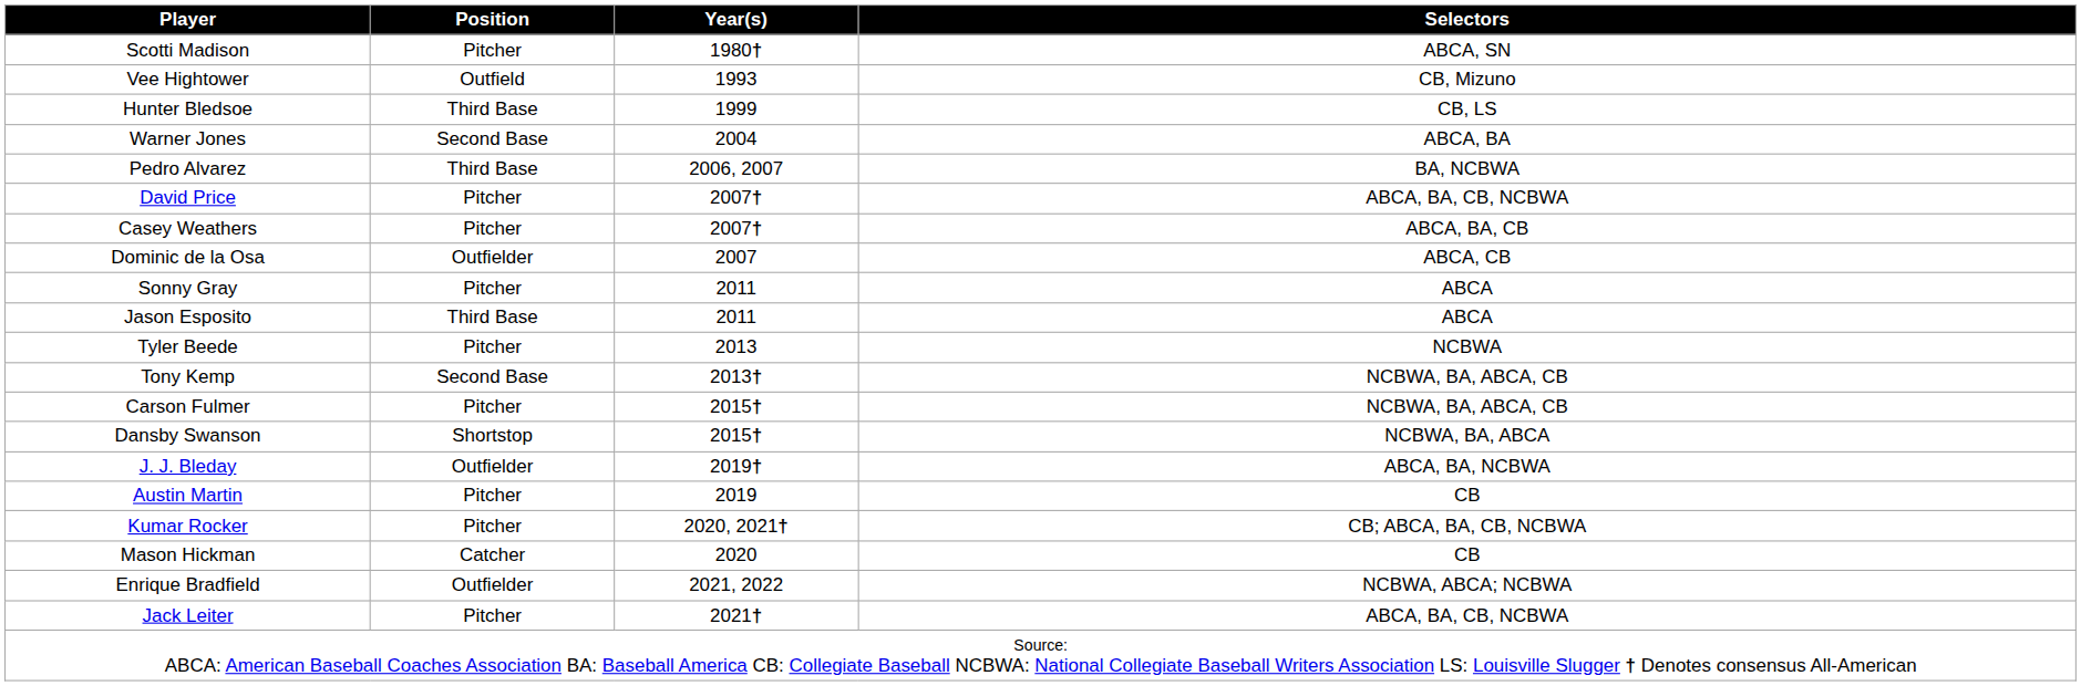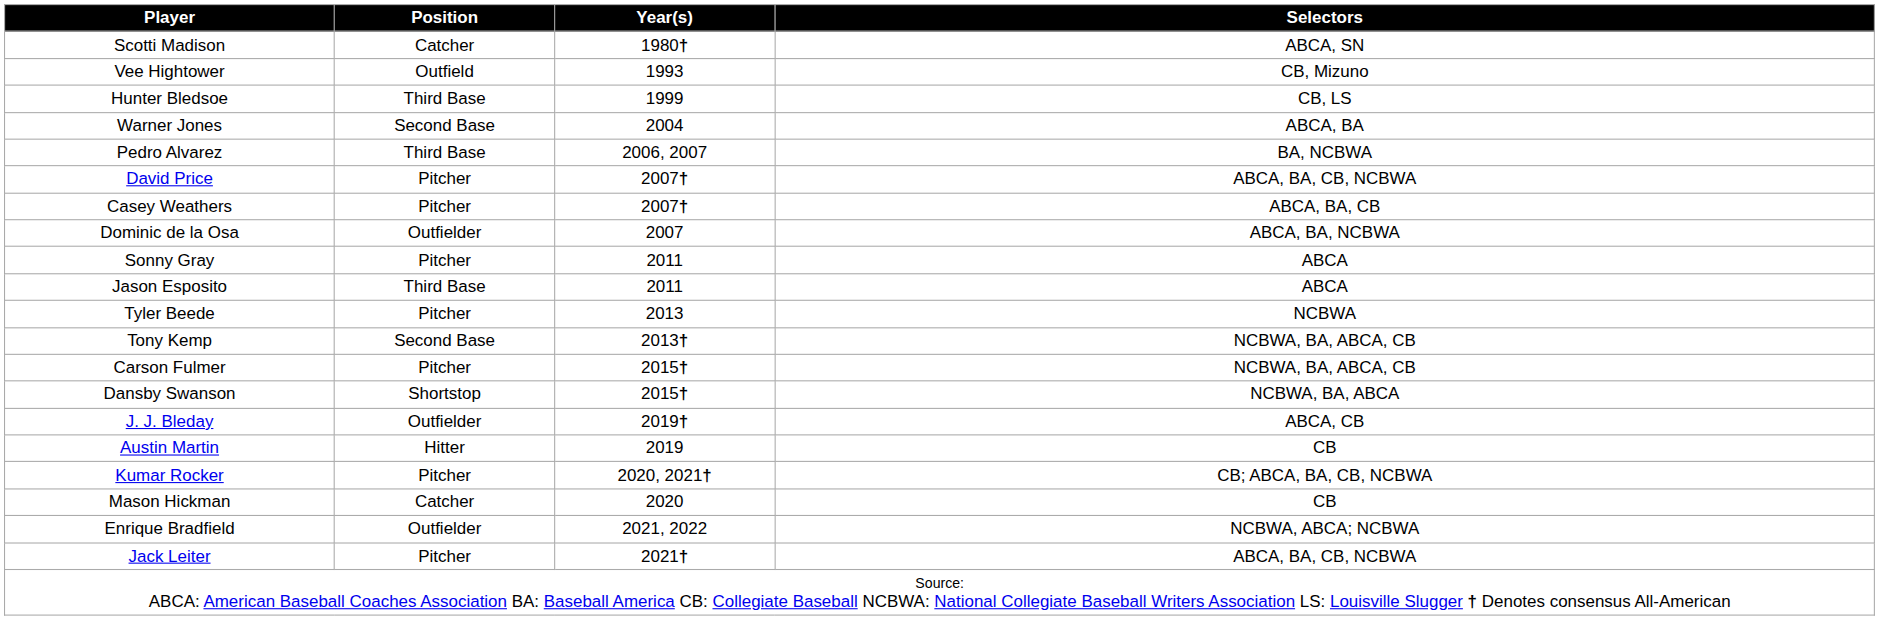Scotti Madison | Position: Pitcher -> Catcher
Dominic de la Osa | Selectors: ABCA, CB -> ABCA, BA, NCBWA
J. J. Bleday | Selectors: ABCA, BA, NCBWA -> ABCA, CB
Austin Martin | Position: Pitcher -> Hitter
